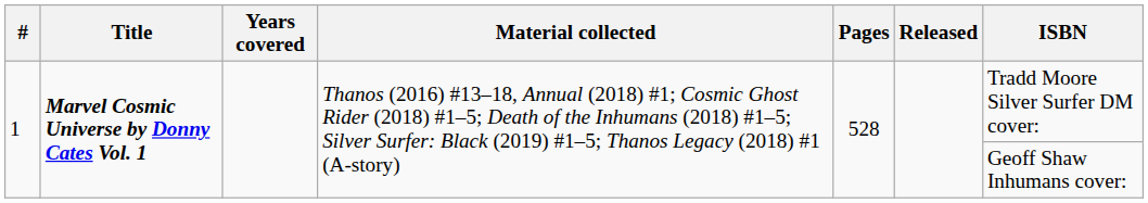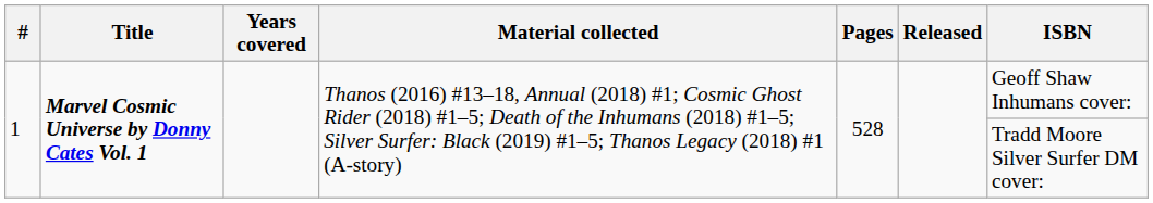row 2 | ISBN: Tradd Moore Silver Surfer DM cover: -> Geoff Shaw Inhumans cover:
row 3 | ISBN: Geoff Shaw Inhumans cover: -> Tradd Moore Silver Surfer DM cover:
